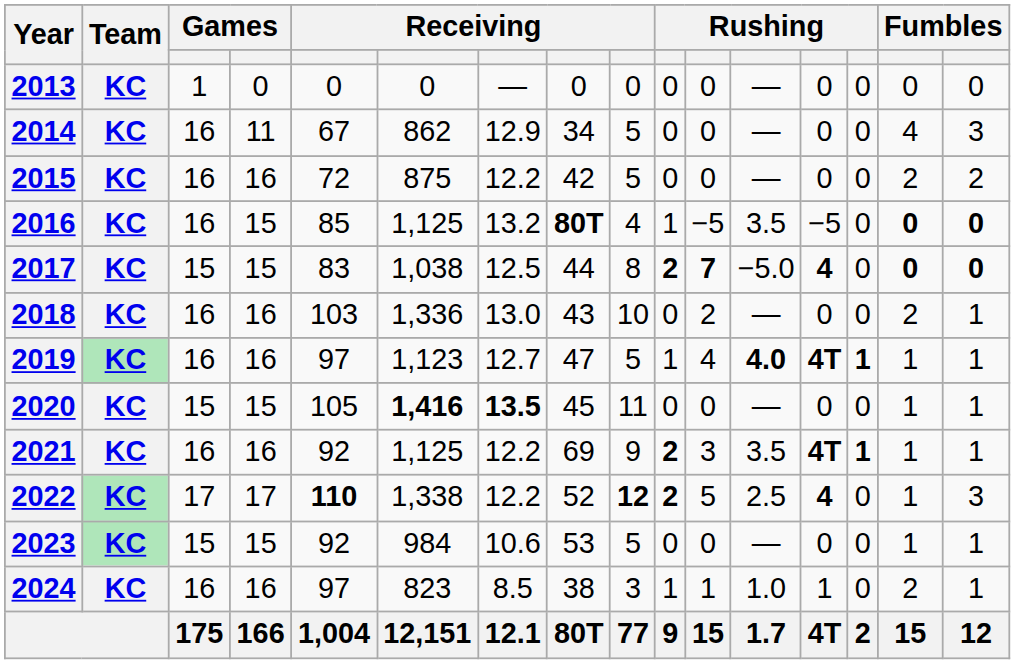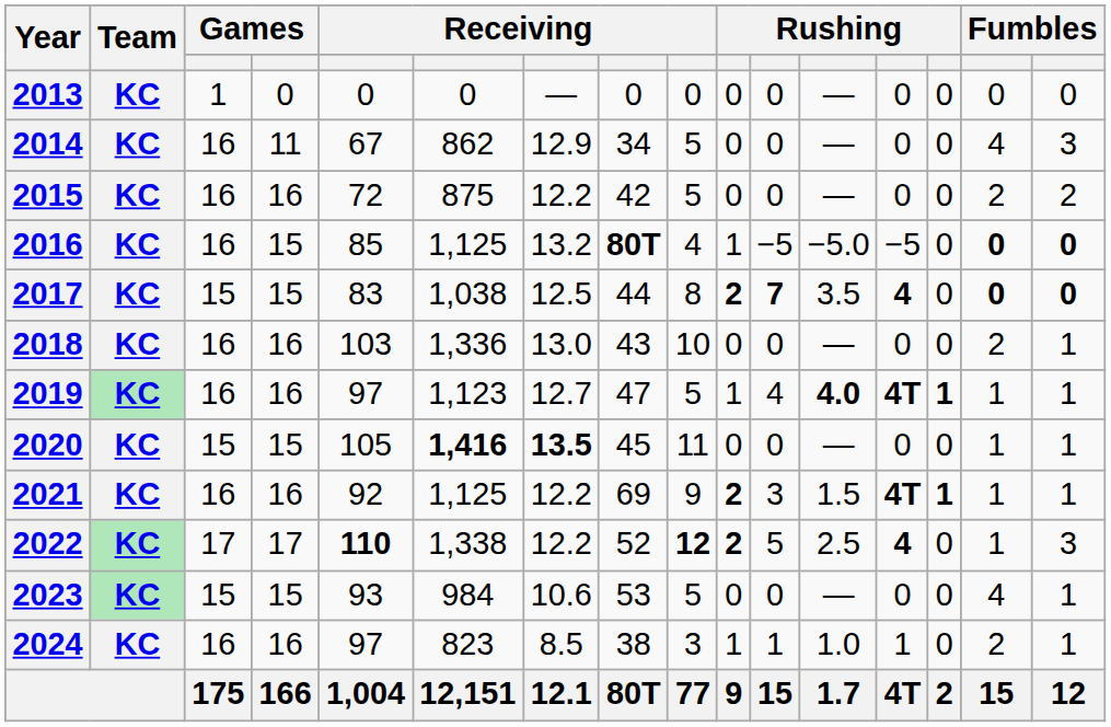2016 | column 12: 3.5 -> −5.0
2017 | column 12: −5.0 -> 3.5
2018 | column 11: 2 -> 0
2021 | column 12: 3.5 -> 1.5
2023 | column 5: 92 -> 93
2023 | column 15: 1 -> 4
